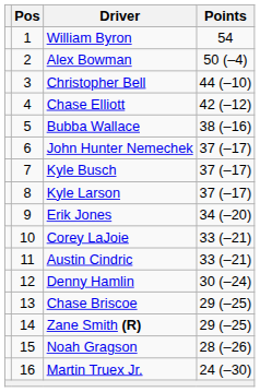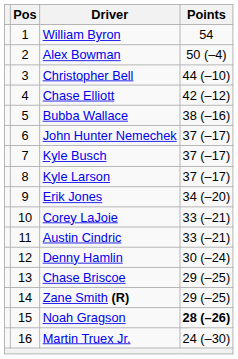Noah Gragson | Points: normal -> bold
